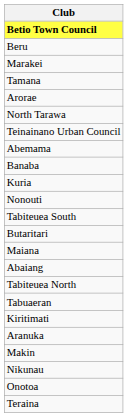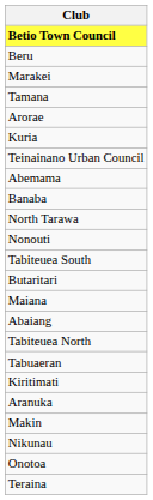row 7 | column 1: North Tarawa -> Kuria
row 11 | column 1: Kuria -> North Tarawa
